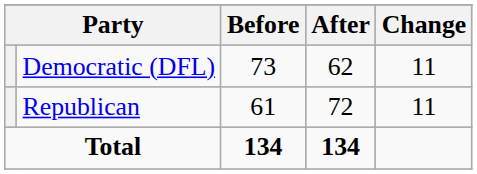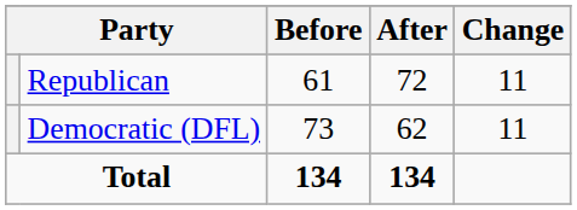rows swapped: Republican <-> Democratic (DFL)
